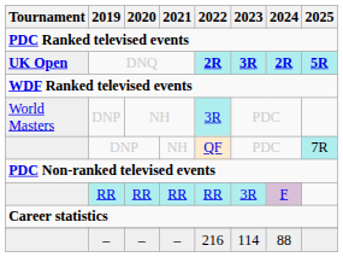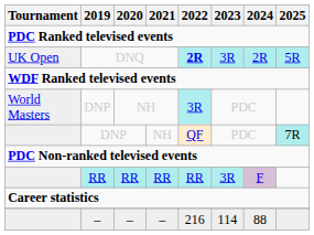DNQ | Tournament: bold -> normal
DNQ | 2023: bold -> normal
DNQ | 2024: bold -> normal
DNQ | 2025: bold -> normal
